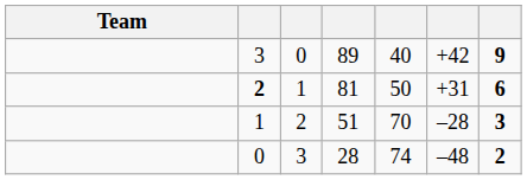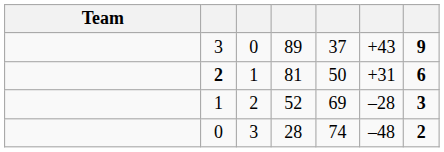row 2 | column 5: 40 -> 37
row 2 | column 6: +42 -> +43
row 4 | column 4: 51 -> 52
row 4 | column 5: 70 -> 69
